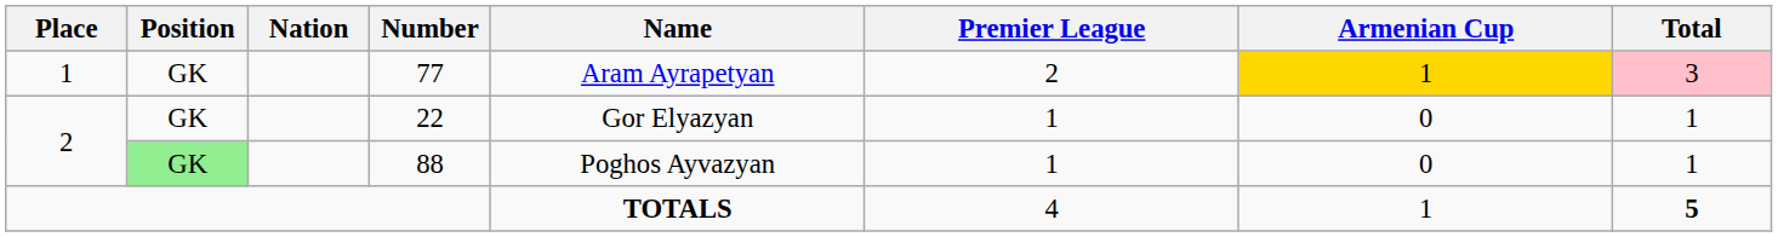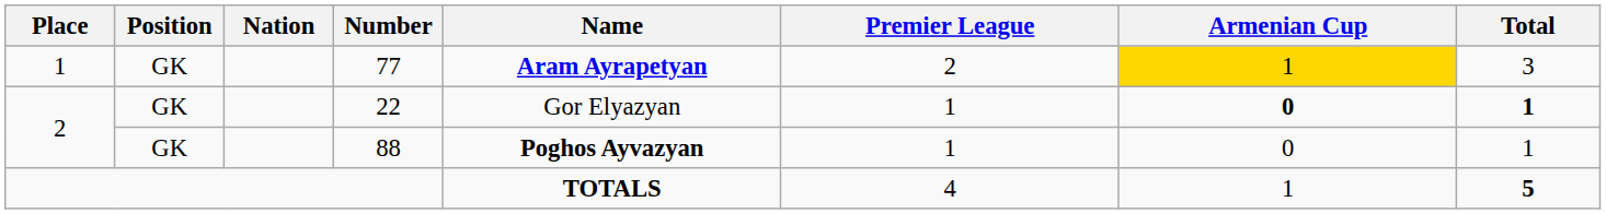77 | Name: normal -> bold
77 | Total: pink background -> no background
22 | Armenian Cup: normal -> bold
22 | Total: normal -> bold
88 | Position: lightgreen background -> no background
88 | Name: normal -> bold
